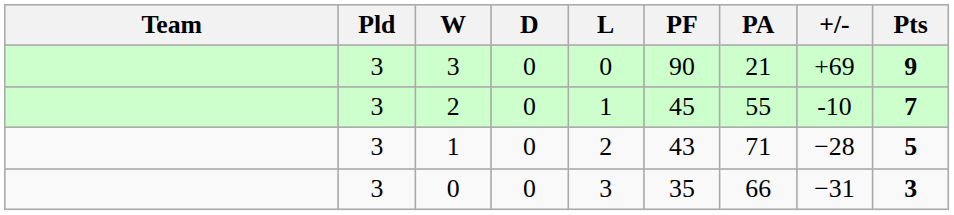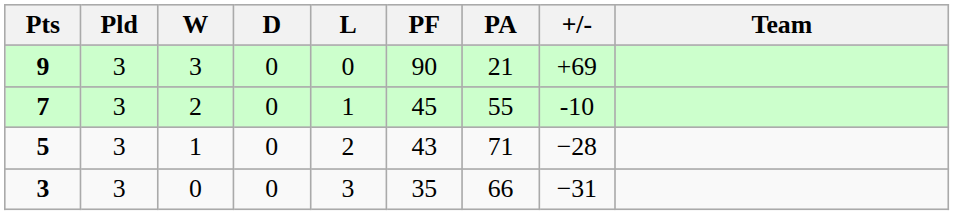columns swapped: Team <-> Pts
